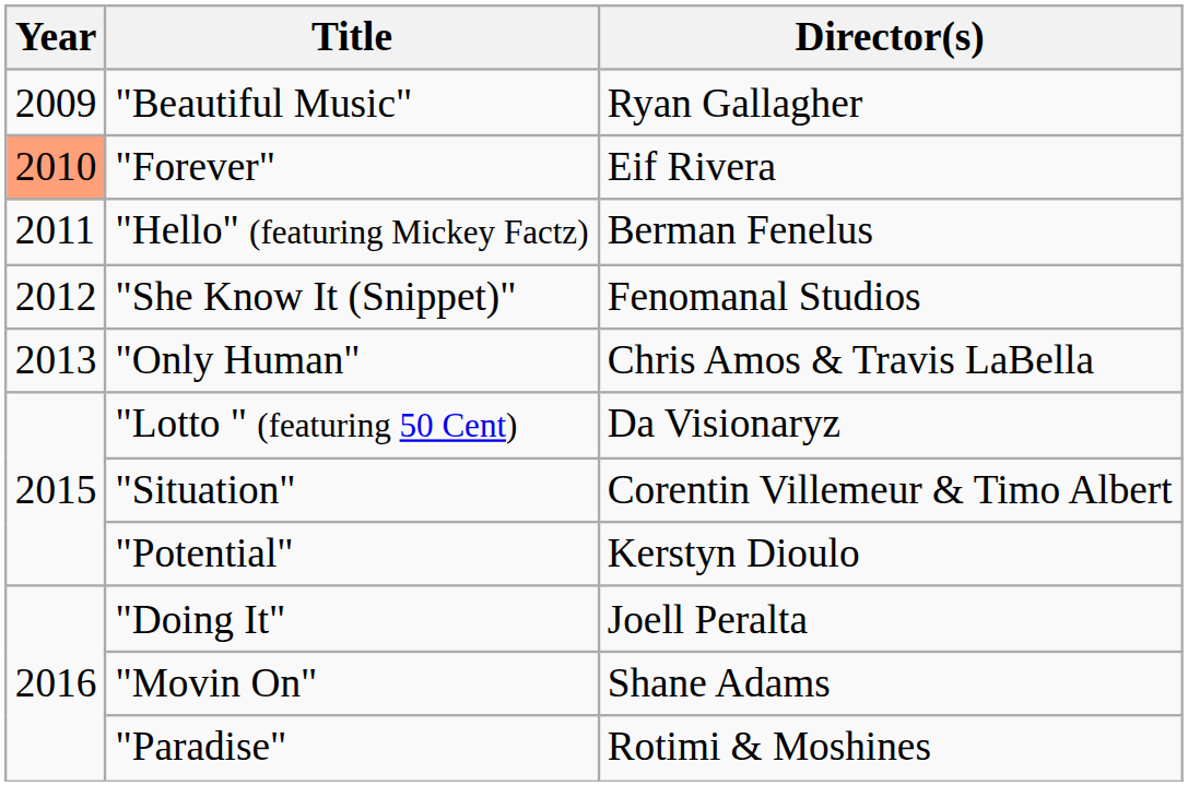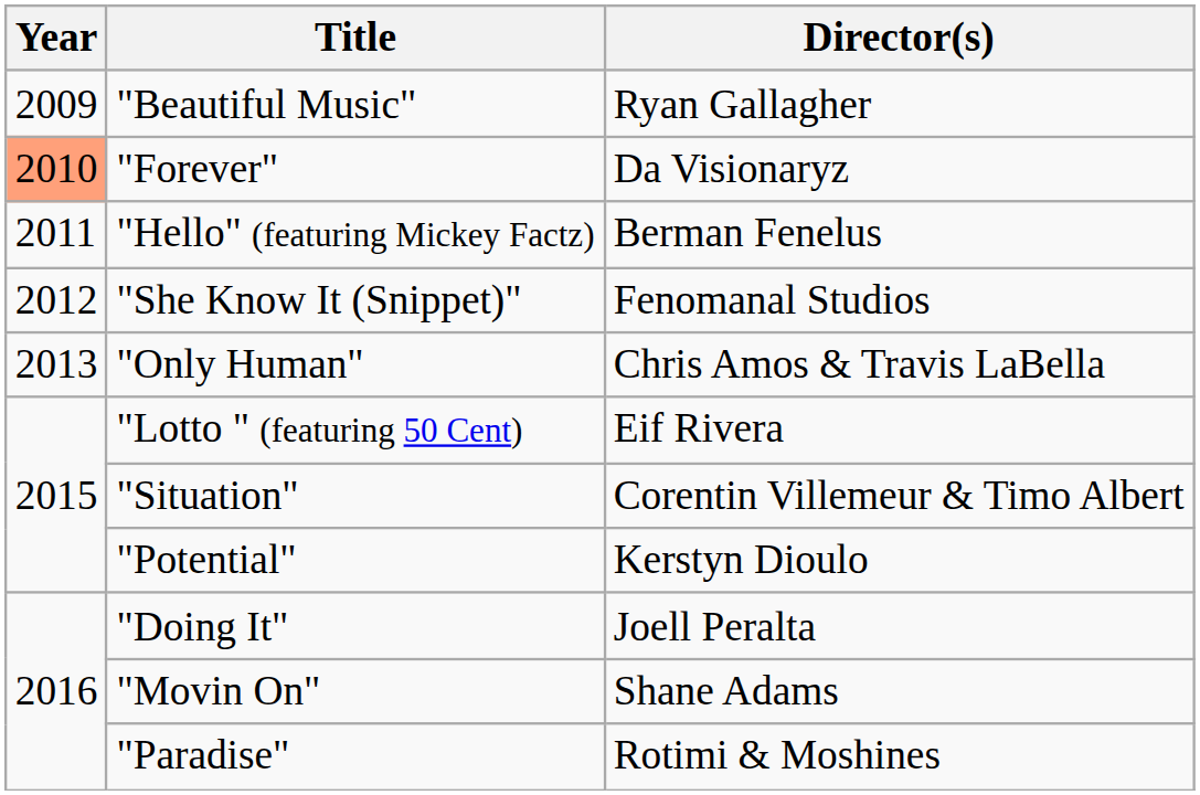"Forever" | Director(s): Eif Rivera -> Da Visionaryz
"Lotto " (featuring 50 Cent) | Director(s): Da Visionaryz -> Eif Rivera
